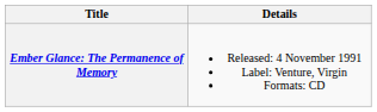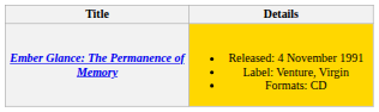Ember Glance: The Permanence of Memory | Details: no background -> gold background
